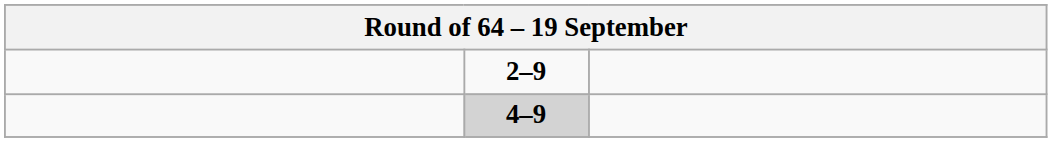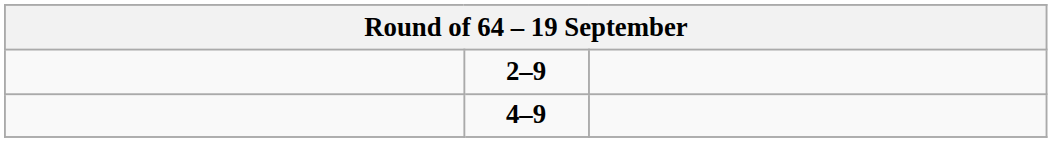row 3 | 2–9: lightgrey background -> no background
